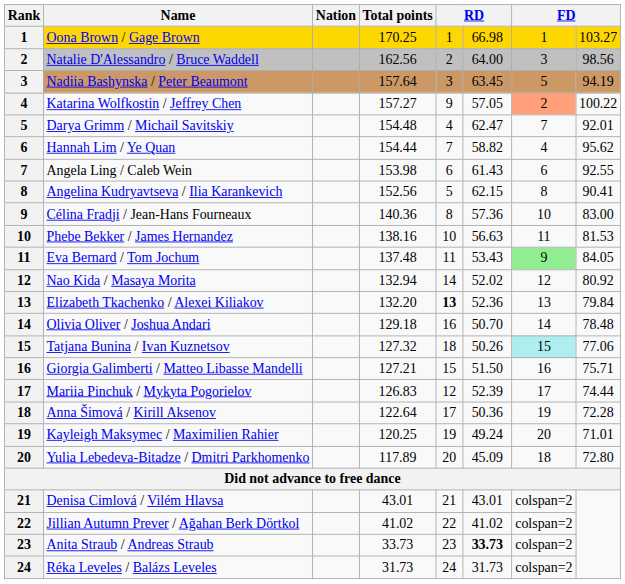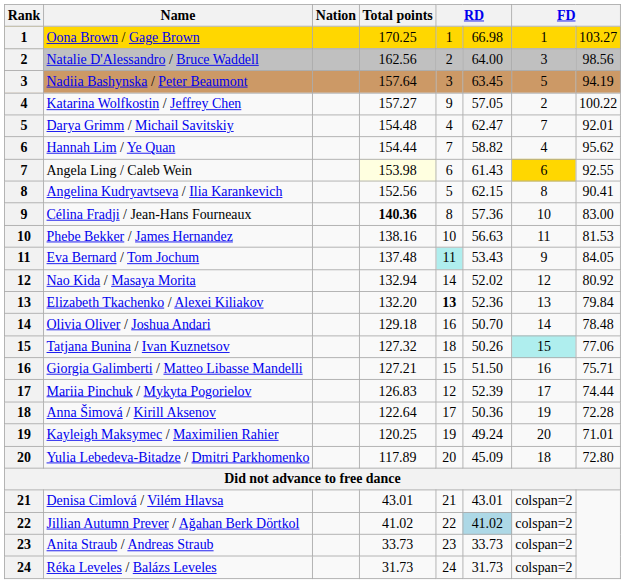Katarina Wolfkostin / Jeffrey Chen | column 7: lightsalmon background -> no background
Angela Ling / Caleb Wein | Total points: no background -> lightyellow background
Angela Ling / Caleb Wein | column 7: no background -> gold background
Célina Fradji / Jean-Hans Fourneaux | Total points: normal -> bold
Eva Bernard / Tom Jochum | column 5: no background -> paleturquoise background
Eva Bernard / Tom Jochum | column 7: lightgreen background -> no background
Jillian Autumn Prever / Ağahan Berk Dörtkol | column 6: no background -> lightblue background
Anita Straub / Andreas Straub | column 6: bold -> normal
